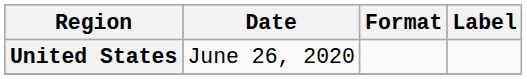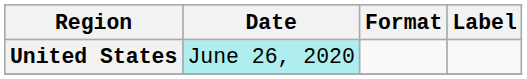United States | Date: no background -> paleturquoise background
